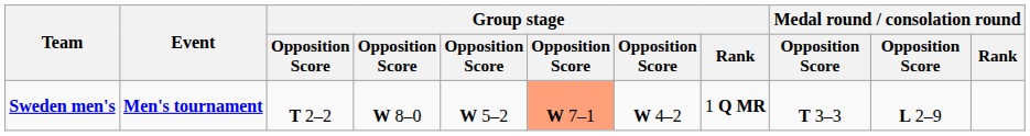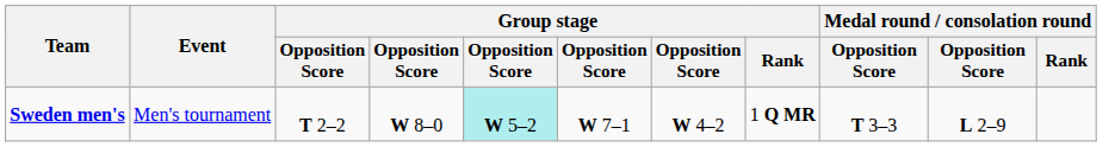Sweden men's | Event: bold -> normal
Sweden men's | column 5: no background -> paleturquoise background
Sweden men's | column 6: lightsalmon background -> no background
